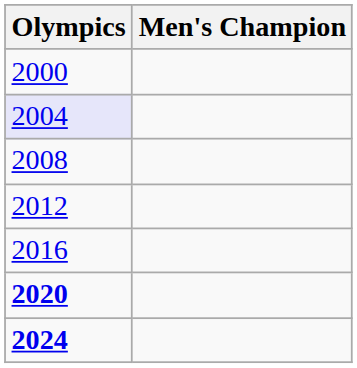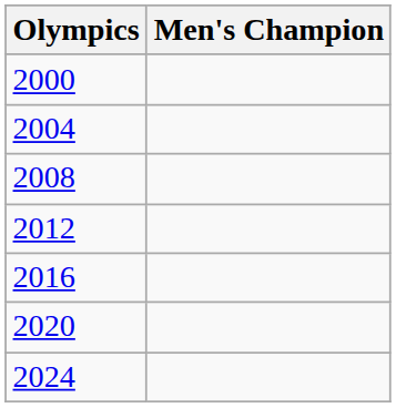2004 | Olympics: lavender background -> no background
2020 | Olympics: bold -> normal
2024 | Olympics: bold -> normal
